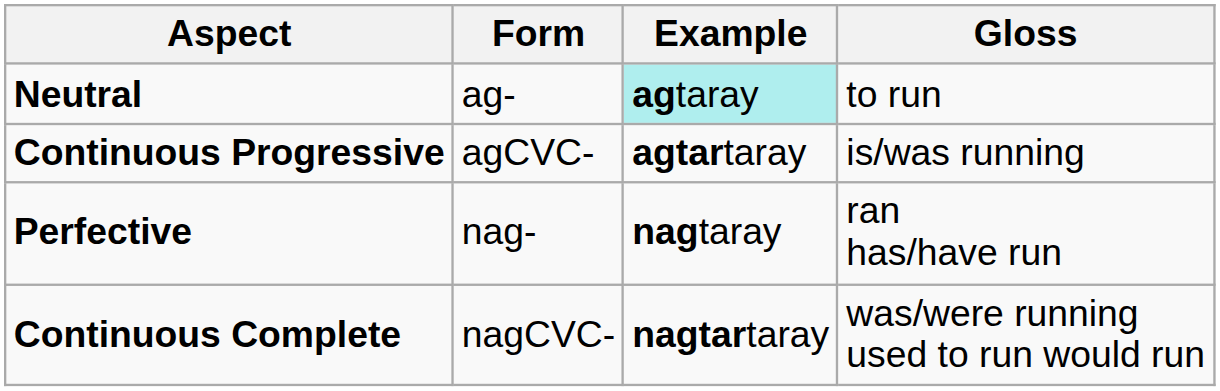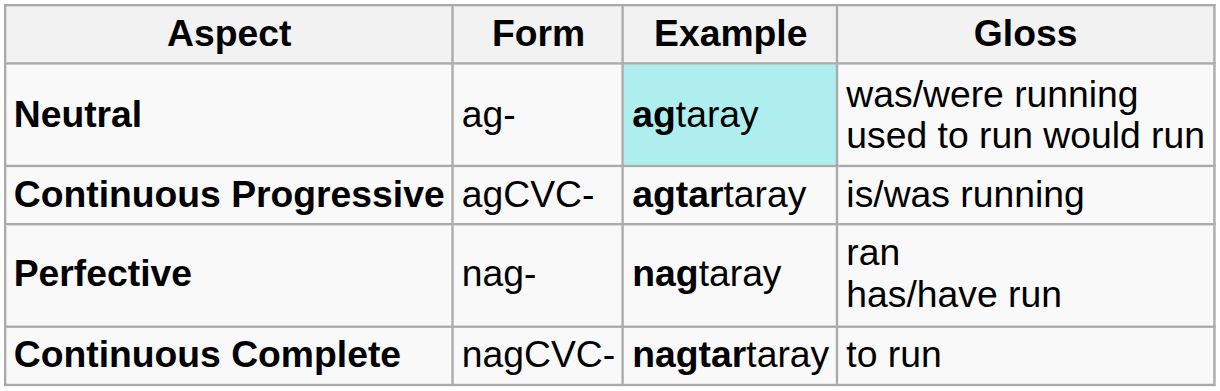Neutral | Gloss: to run -> was/were running used to run would run
Continuous Complete | Gloss: was/were running used to run would run -> to run
